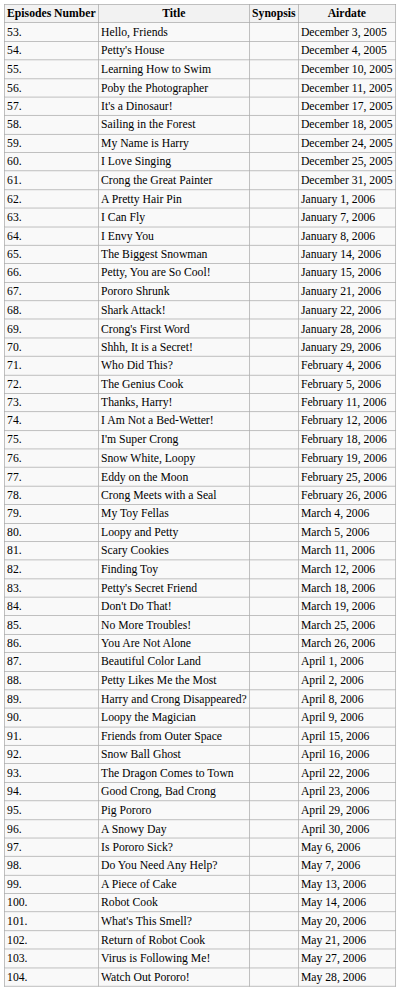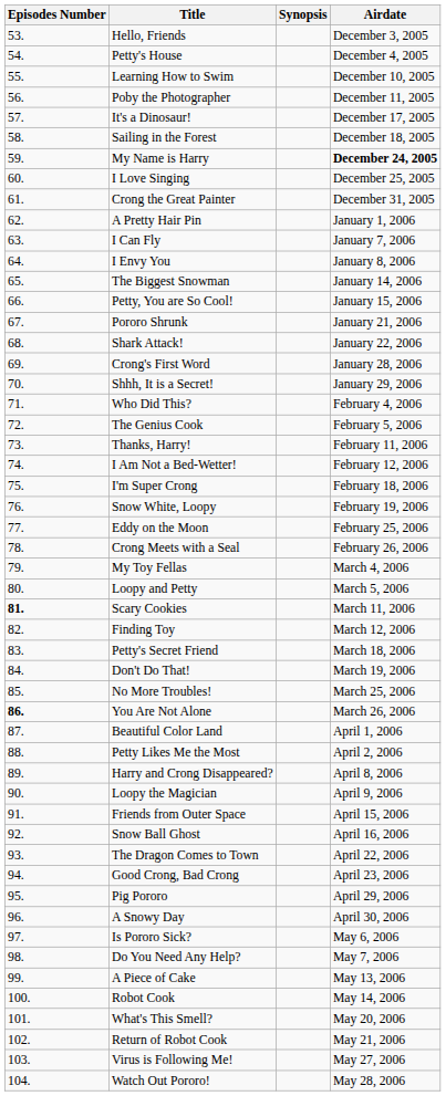My Name is Harry | Airdate: normal -> bold
Scary Cookies | Episodes Number: normal -> bold
You Are Not Alone | Episodes Number: normal -> bold
